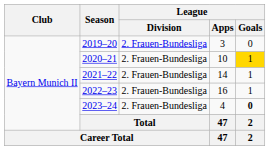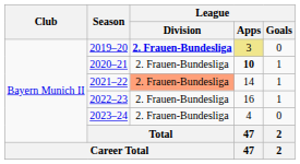2019–20 | League / Division: normal -> bold
2019–20 | League / Apps: no background -> khaki background
2020–21 | League / Apps: normal -> bold
2020–21 | League / Goals: gold background -> no background
2021–22 | League / Division: no background -> lightsalmon background
2023–24 | League / Goals: bold -> normal
